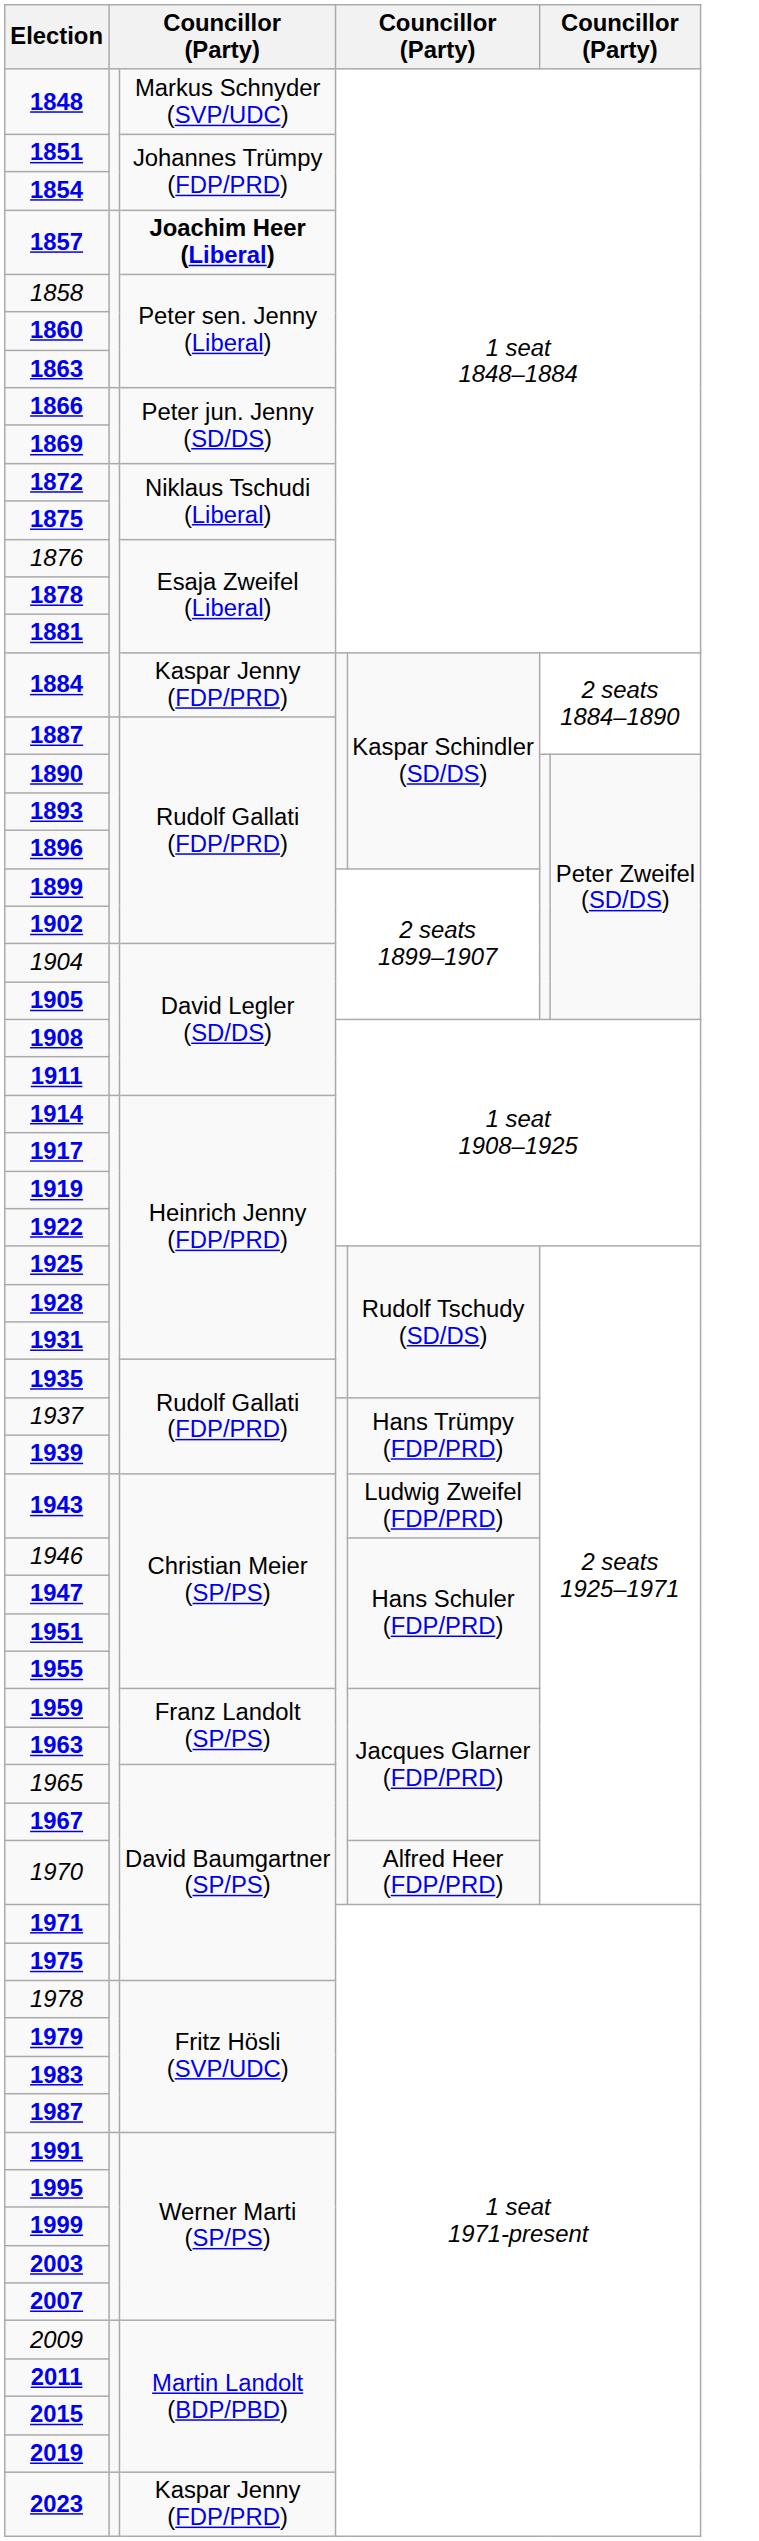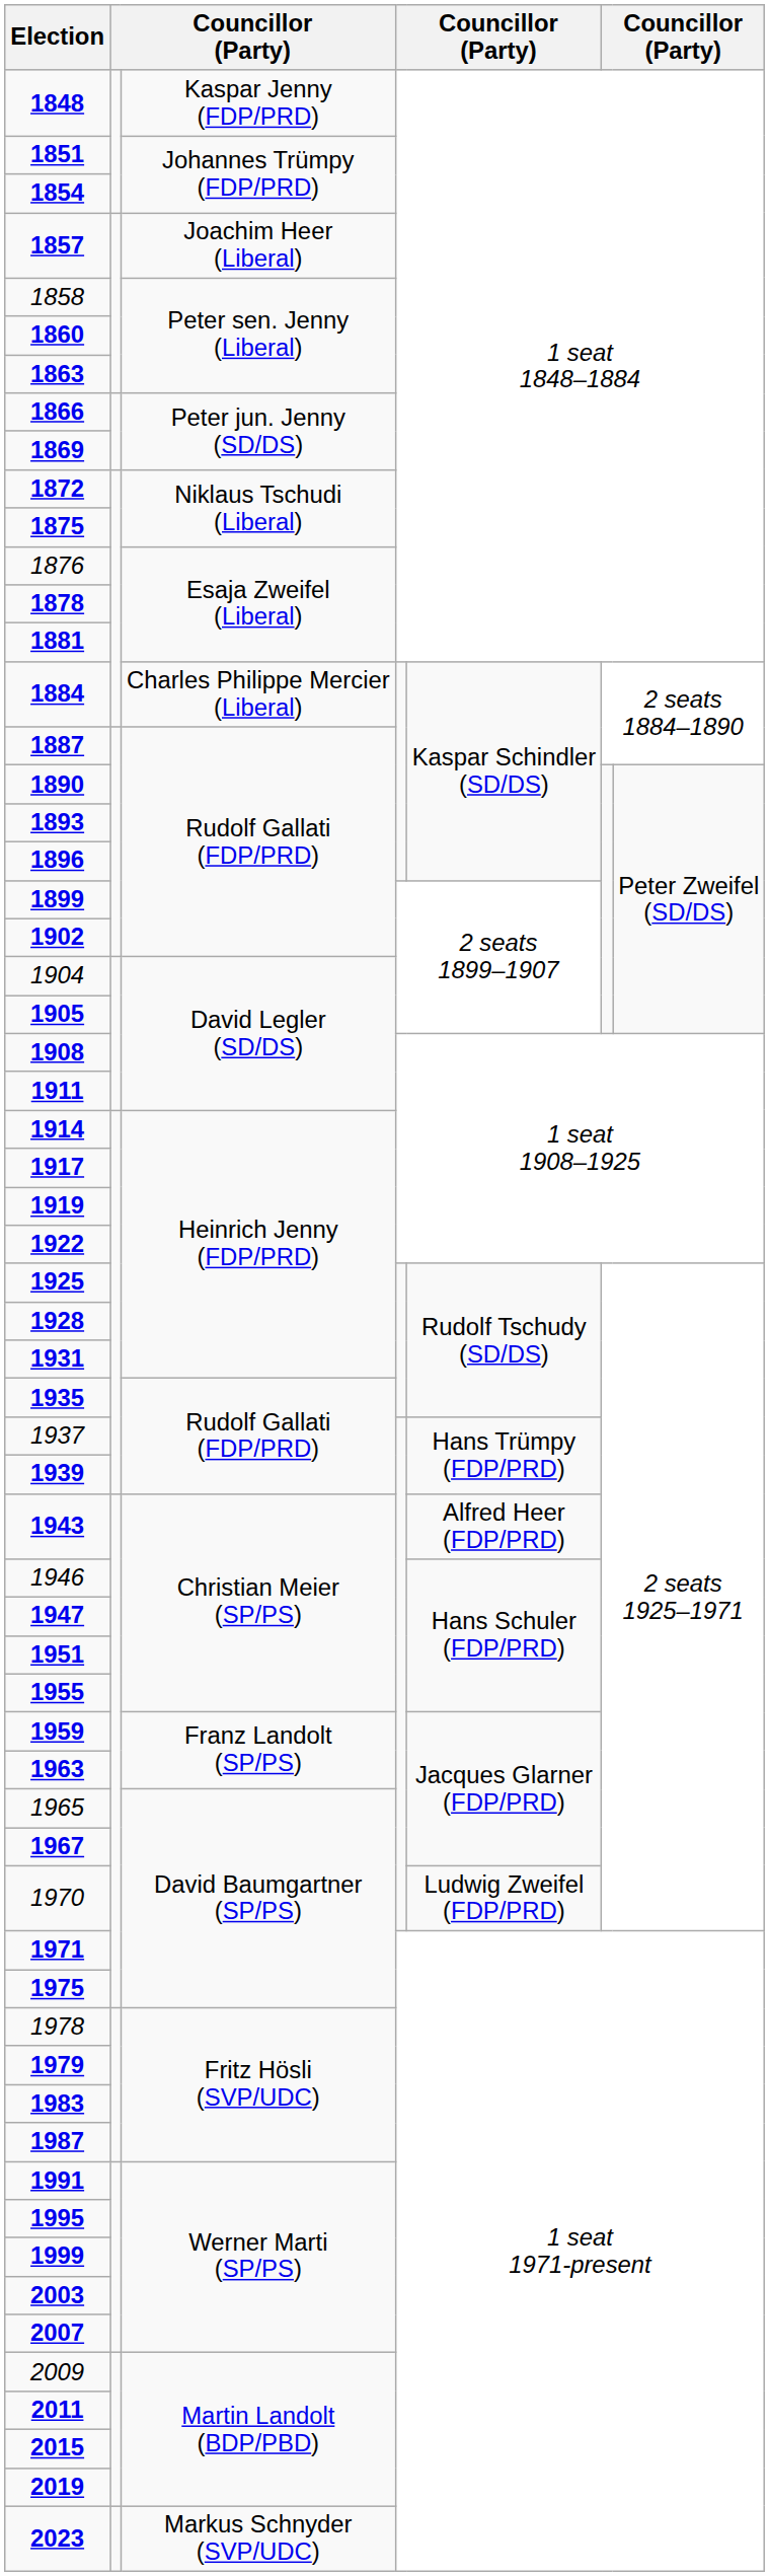1848 | column 3: Markus Schnyder (SVP/UDC) -> Kaspar Jenny (FDP/PRD)
1857 | column 3: bold -> normal
1884 | column 3: Kaspar Jenny (FDP/PRD) -> Charles Philippe Mercier (Liberal)
1943 | column 5: Ludwig Zweifel (FDP/PRD) -> Alfred Heer (FDP/PRD)
1970 | column 5: Alfred Heer (FDP/PRD) -> Ludwig Zweifel (FDP/PRD)
2023 | column 3: Kaspar Jenny (FDP/PRD) -> Markus Schnyder (SVP/UDC)
